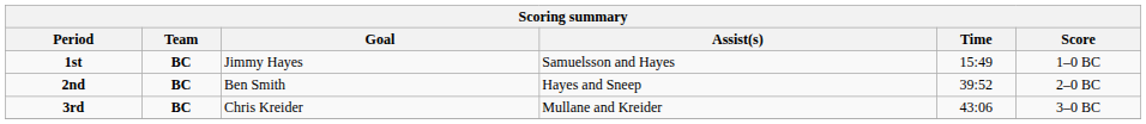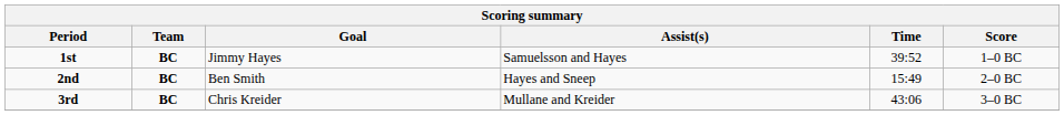1st | Time: 15:49 -> 39:52
2nd | Time: 39:52 -> 15:49
